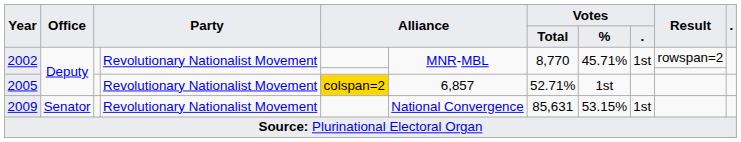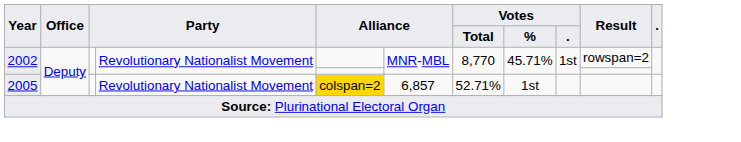- row: 2009 | Senator | Revolutionary Nationalist Movement | National Convergence | 85,631 | 53.15% | 1st
